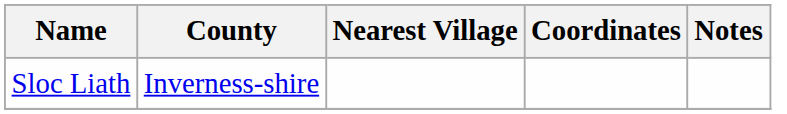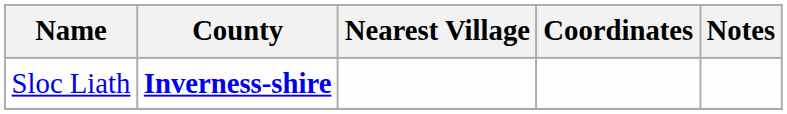Sloc Liath | County: normal -> bold
